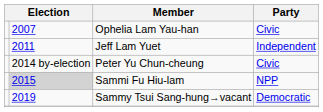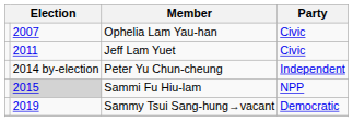Jeff Lam Yuet | Party: Independent -> Civic
Peter Yu Chun-cheung | Party: Civic -> Independent
